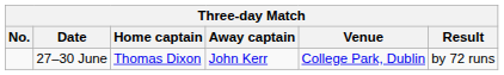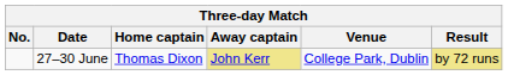27–30 June | Away captain: no background -> khaki background
27–30 June | Result: no background -> khaki background
